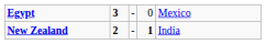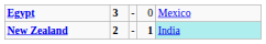New Zealand | column 5: no background -> paleturquoise background
